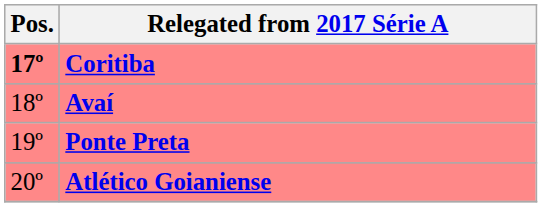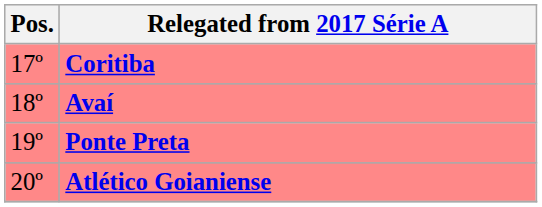Coritiba | Pos.: bold -> normal
